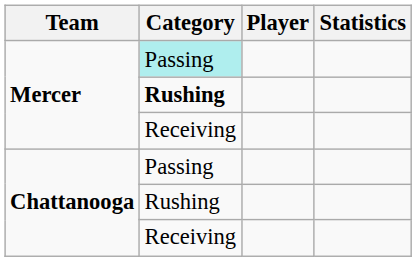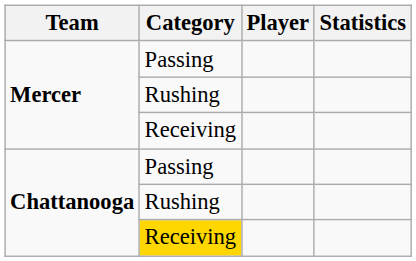Mercer / Passing | Category: paleturquoise background -> no background
Mercer / Rushing | Category: bold -> normal
Chattanooga / Receiving | Category: no background -> gold background
